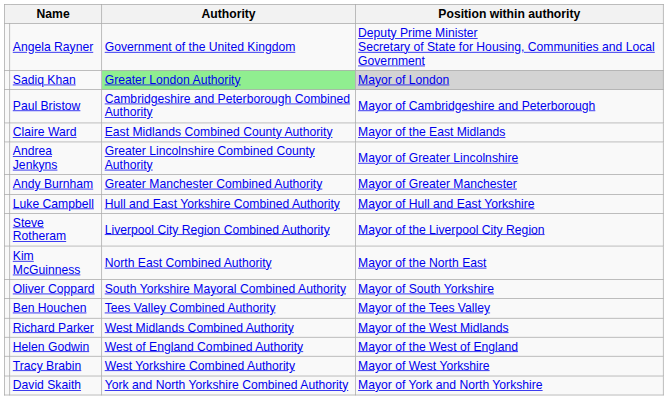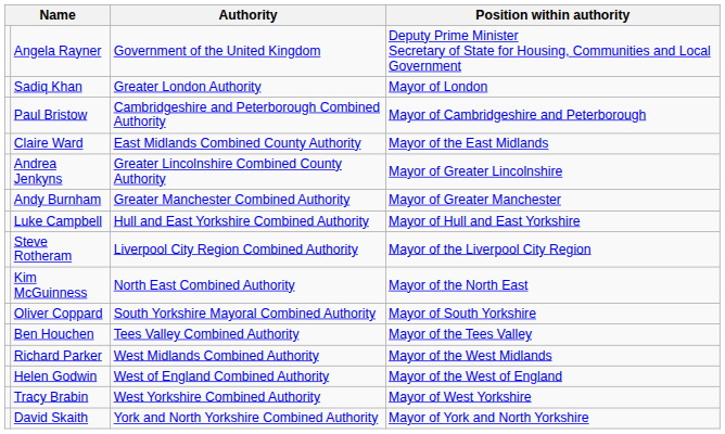Sadiq Khan | Authority: lightgreen background -> no background
Sadiq Khan | Position within authority: lightgrey background -> no background
